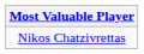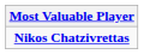row 2 | column 1: normal -> bold
